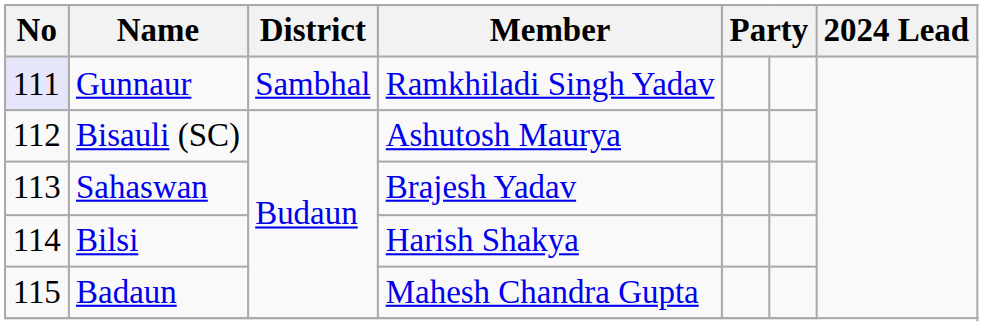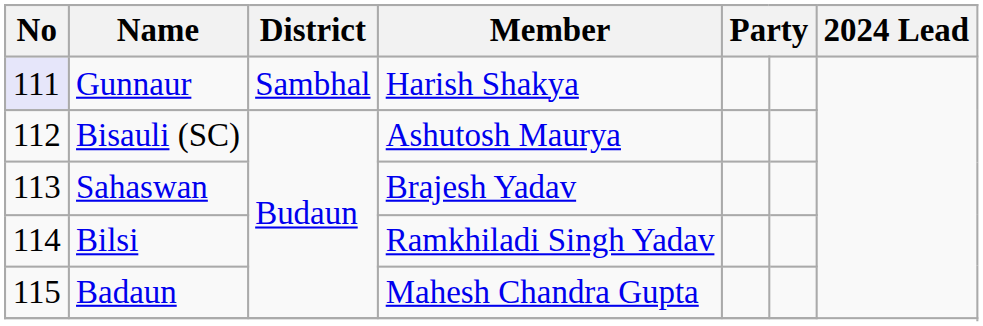Gunnaur | Member: Ramkhiladi Singh Yadav -> Harish Shakya
Bilsi | Member: Harish Shakya -> Ramkhiladi Singh Yadav
